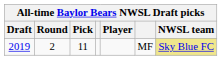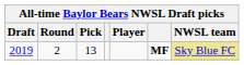2019 | Pick: 11 -> 13
2019 | column 6: normal -> bold
